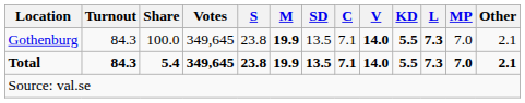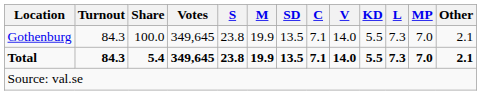Gothenburg | M: bold -> normal
Gothenburg | V: bold -> normal
Gothenburg | KD: bold -> normal
Gothenburg | L: bold -> normal
